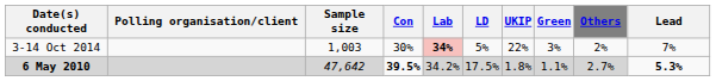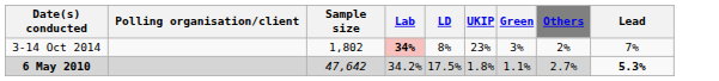- column: Con | 30% | 39.5%
3-14 Oct 2014 | Sample size: 1,003 -> 1,802
3-14 Oct 2014 | LD: 5% -> 8%
3-14 Oct 2014 | UKIP: 22% -> 23%
